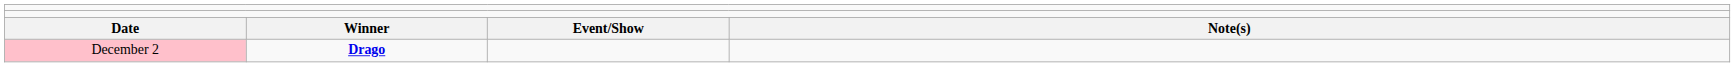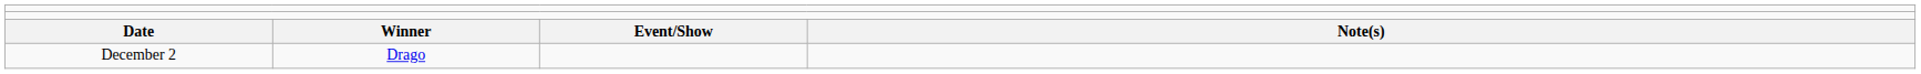December 2 | column 1: pink background -> no background
December 2 | column 2: bold -> normal
